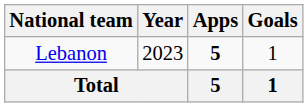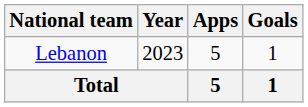Lebanon | Apps: bold -> normal
